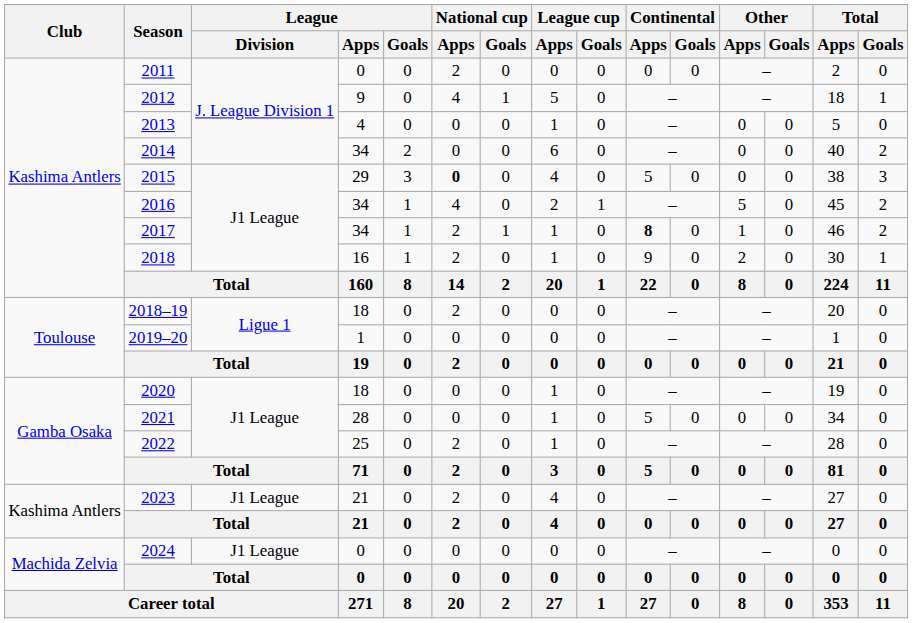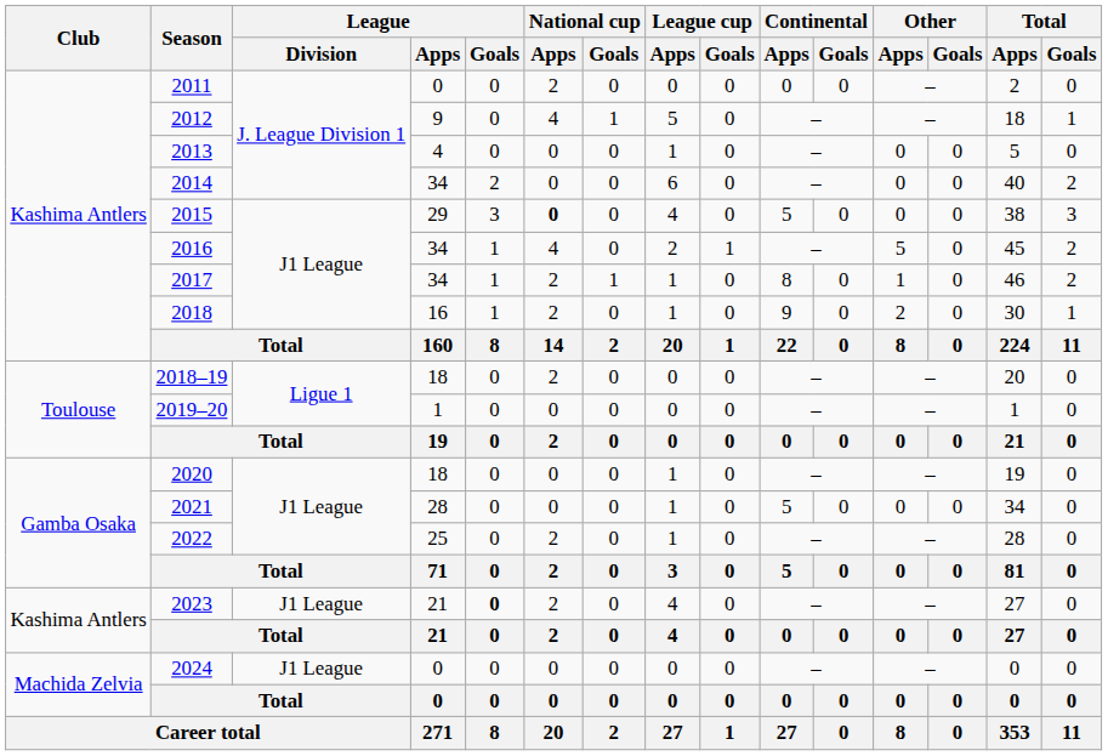2017 | Continental / Apps: bold -> normal
2023 | League / Goals: normal -> bold
